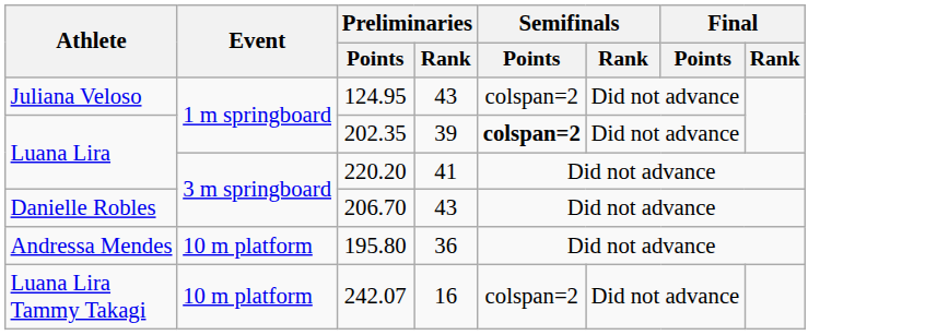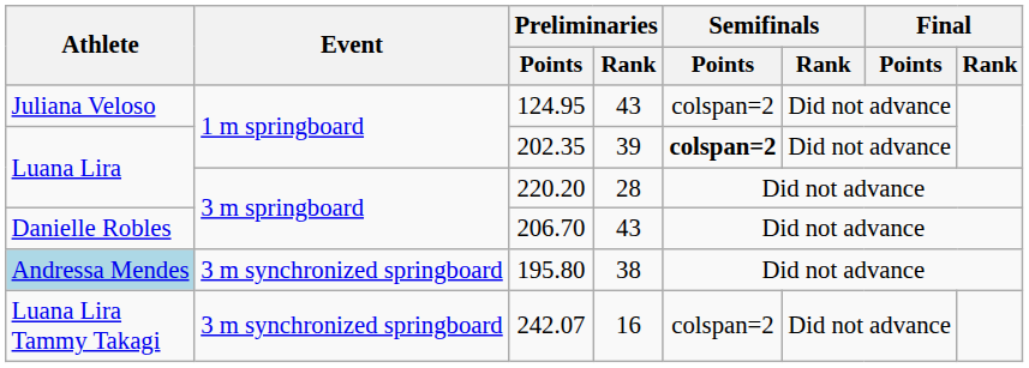220.20 | Preliminaries / Rank: 41 -> 28
195.80 | Athlete: no background -> lightblue background
195.80 | Event: 10 m platform -> 3 m synchronized springboard
195.80 | Preliminaries / Rank: 36 -> 38
242.07 | Event: 10 m platform -> 3 m synchronized springboard
